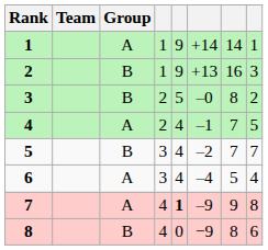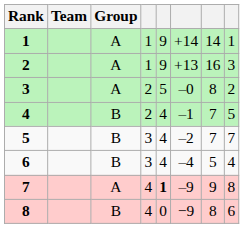row 3 | Group: B -> A
row 4 | Group: B -> A
row 5 | Group: A -> B
row 7 | Group: A -> B
